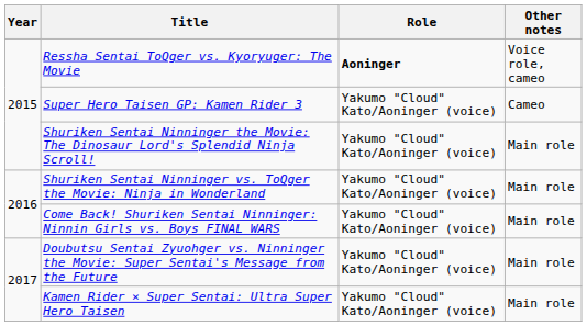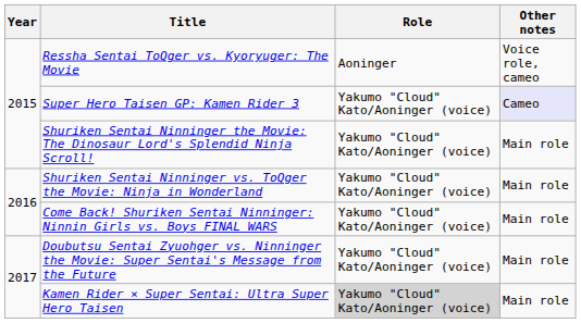Ressha Sentai ToQger vs. Kyoryuger: The Movie | Role: bold -> normal
Super Hero Taisen GP: Kamen Rider 3 | Other notes: no background -> lavender background
Kamen Rider × Super Sentai: Ultra Super Hero Taisen | Role: no background -> lightgrey background
